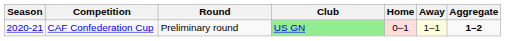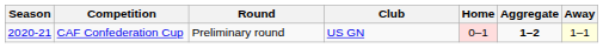columns swapped: Away <-> Aggregate
CAF Confederation Cup | Club: lightgreen background -> no background
